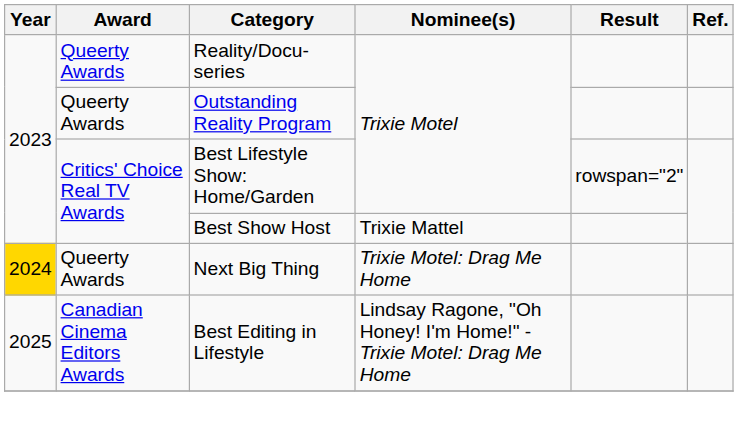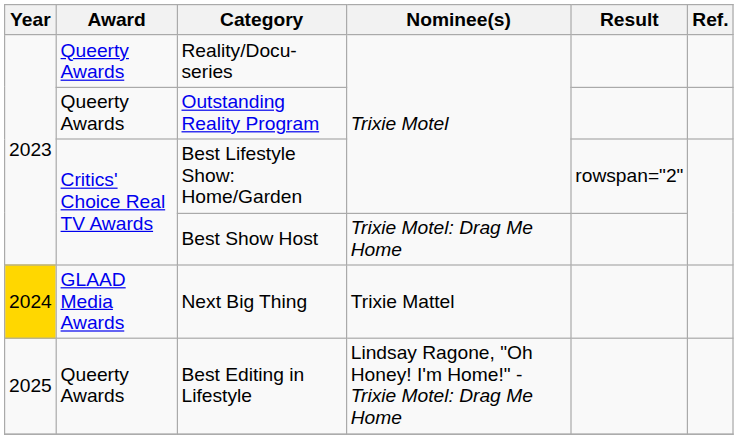Best Show Host | Nominee(s): Trixie Mattel -> Trixie Motel: Drag Me Home
Next Big Thing | Award: Queerty Awards -> GLAAD Media Awards
Next Big Thing | Nominee(s): Trixie Motel: Drag Me Home -> Trixie Mattel
Best Editing in Lifestyle | Award: Canadian Cinema Editors Awards -> Queerty Awards
